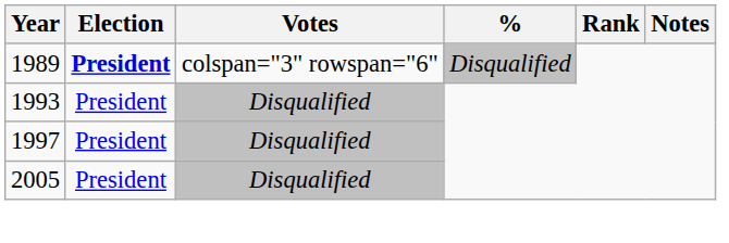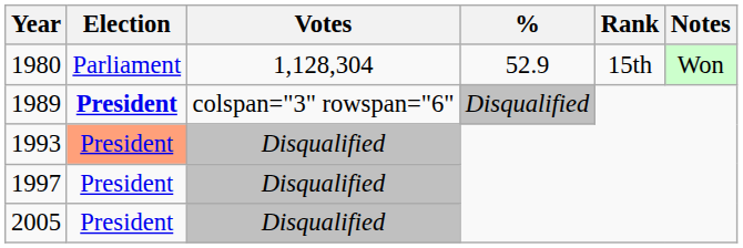+ row: 1980 | Parliament | 1,128,304 | 52.9 | 15th | Won
1993 | Election: no background -> lightsalmon background
